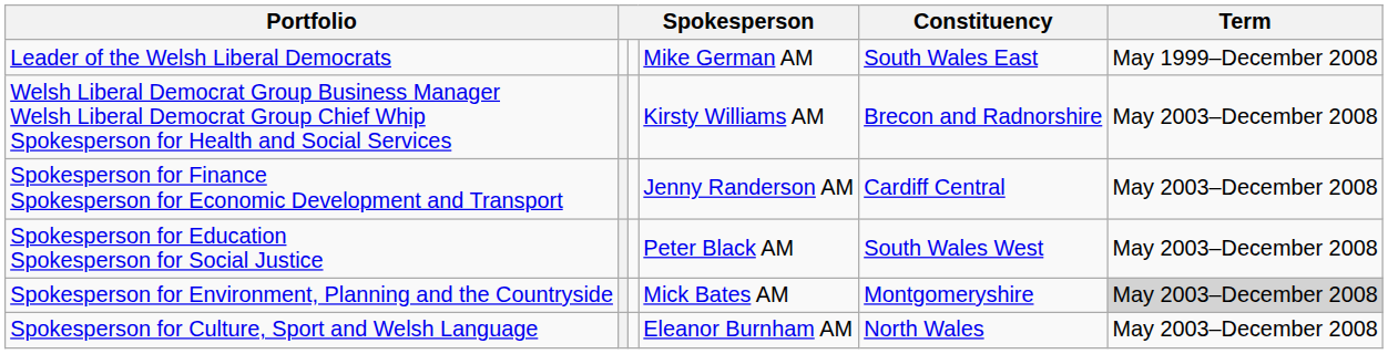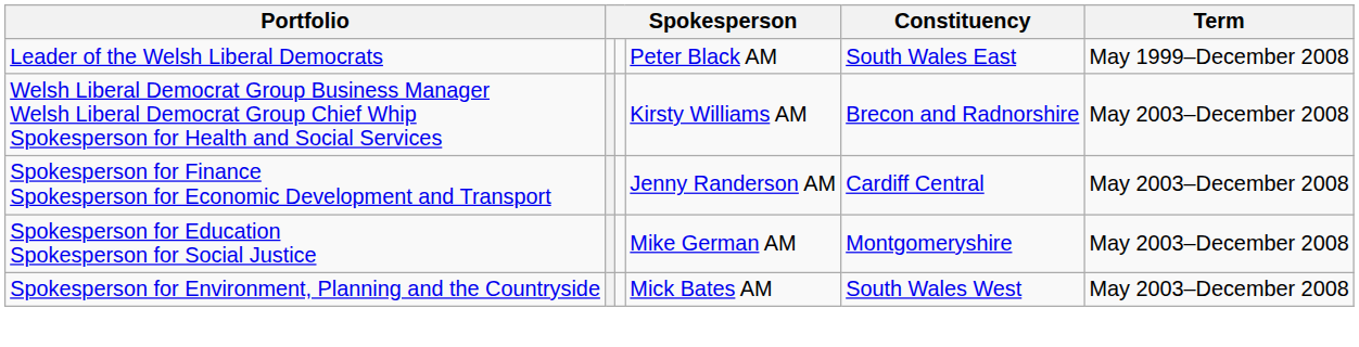Leader of the Welsh Liberal Democrats | column 4: Mike German AM -> Peter Black AM
Spokesperson for Education Spokesperson for Social Justice | column 4: Peter Black AM -> Mike German AM
Spokesperson for Education Spokesperson for Social Justice | Constituency: South Wales West -> Montgomeryshire
Spokesperson for Environment, Planning and the Countryside | Constituency: Montgomeryshire -> South Wales West
Spokesperson for Environment, Planning and the Countryside | Term: lightgrey background -> no background
- row: Spokesperson for Culture, Sport and Welsh Language | Eleanor Burnham AM | North Wales | May 2003–December 2008
